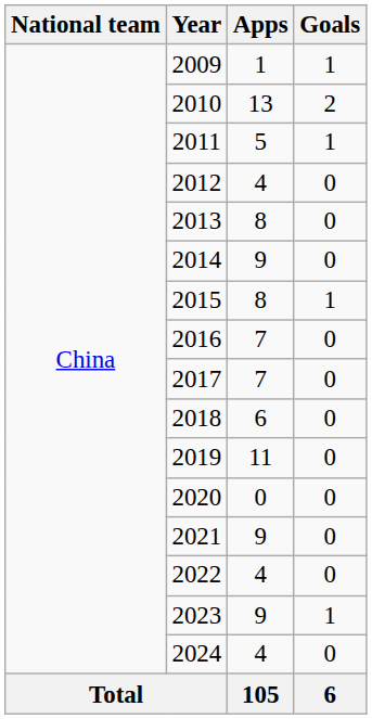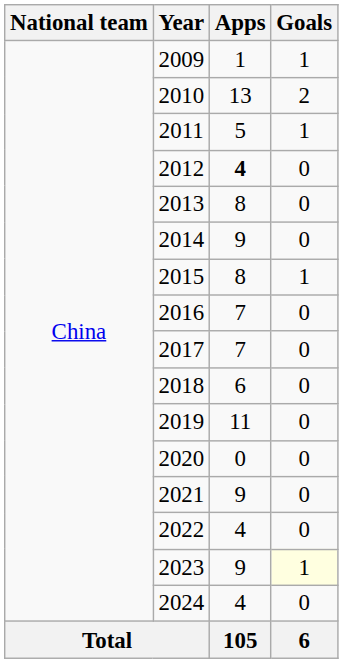2012 | Apps: normal -> bold
2023 | Goals: no background -> lightyellow background
